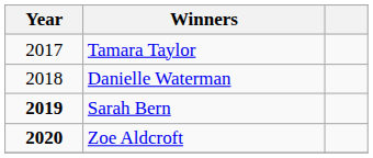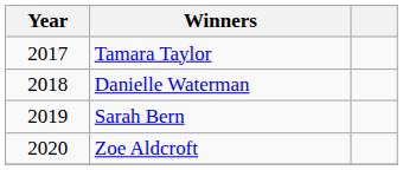Sarah Bern | Year: bold -> normal
Zoe Aldcroft | Year: bold -> normal
